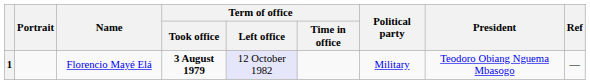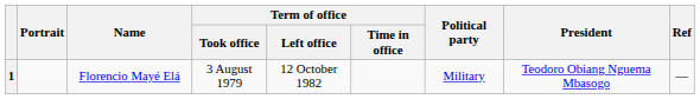1 | Term of office / Took office: bold -> normal
1 | Term of office / Left office: lavender background -> no background
